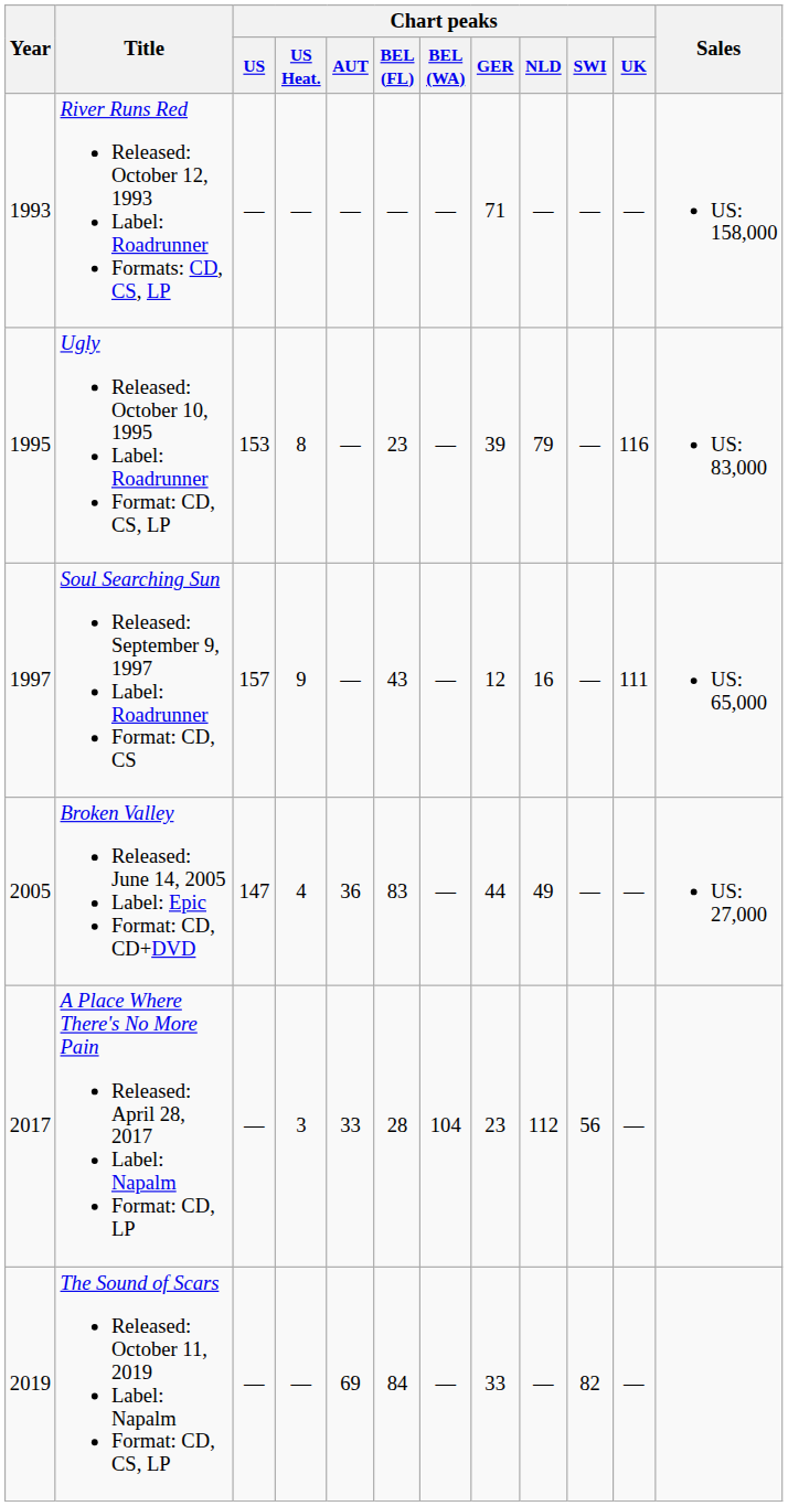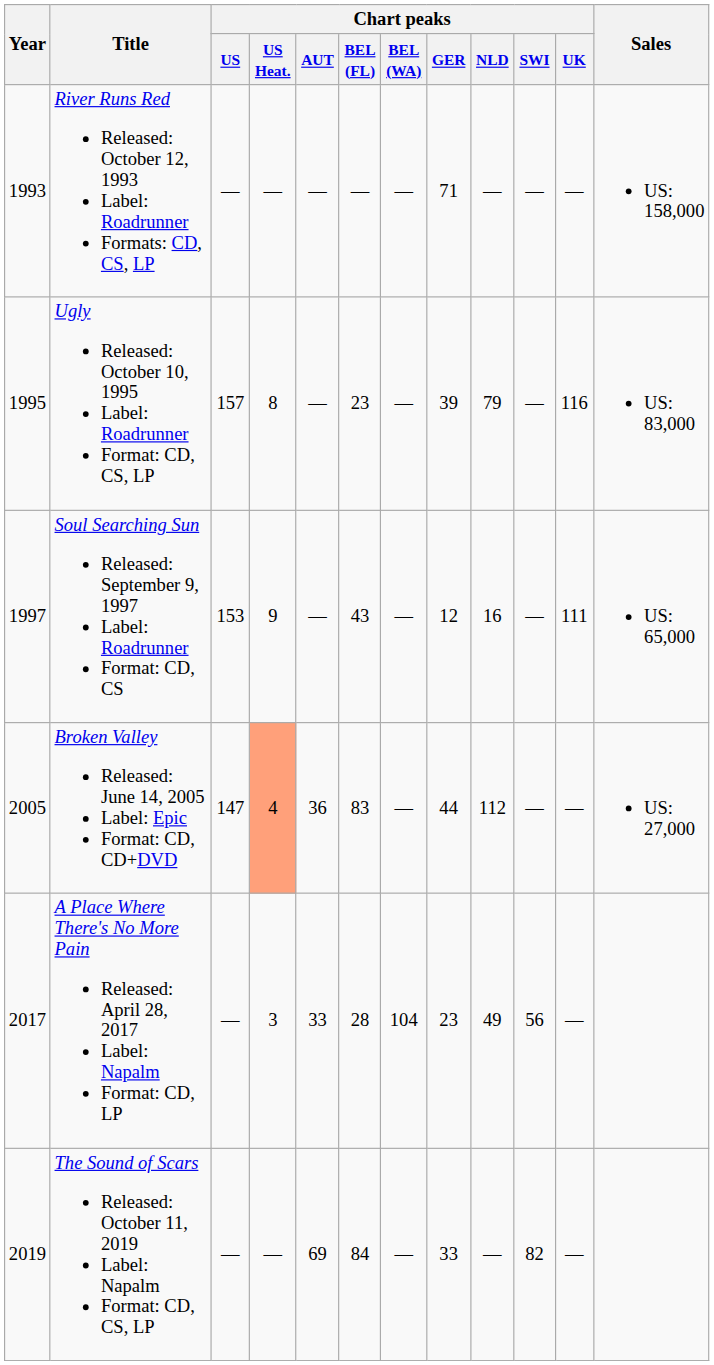row 4 | Chart peaks / US: 153 -> 157
row 5 | Chart peaks / US: 157 -> 153
row 6 | Chart peaks / US Heat.: no background -> lightsalmon background
row 6 | Chart peaks / NLD: 49 -> 112
row 7 | Chart peaks / NLD: 112 -> 49
